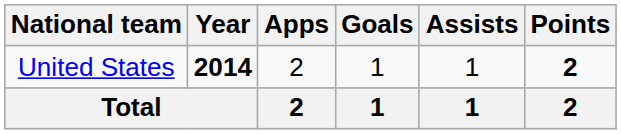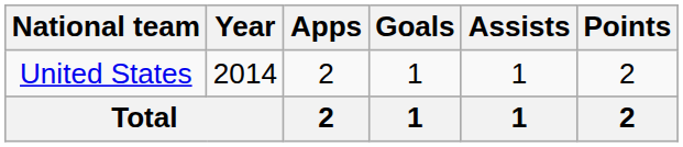United States | Year: bold -> normal
United States | Points: bold -> normal
